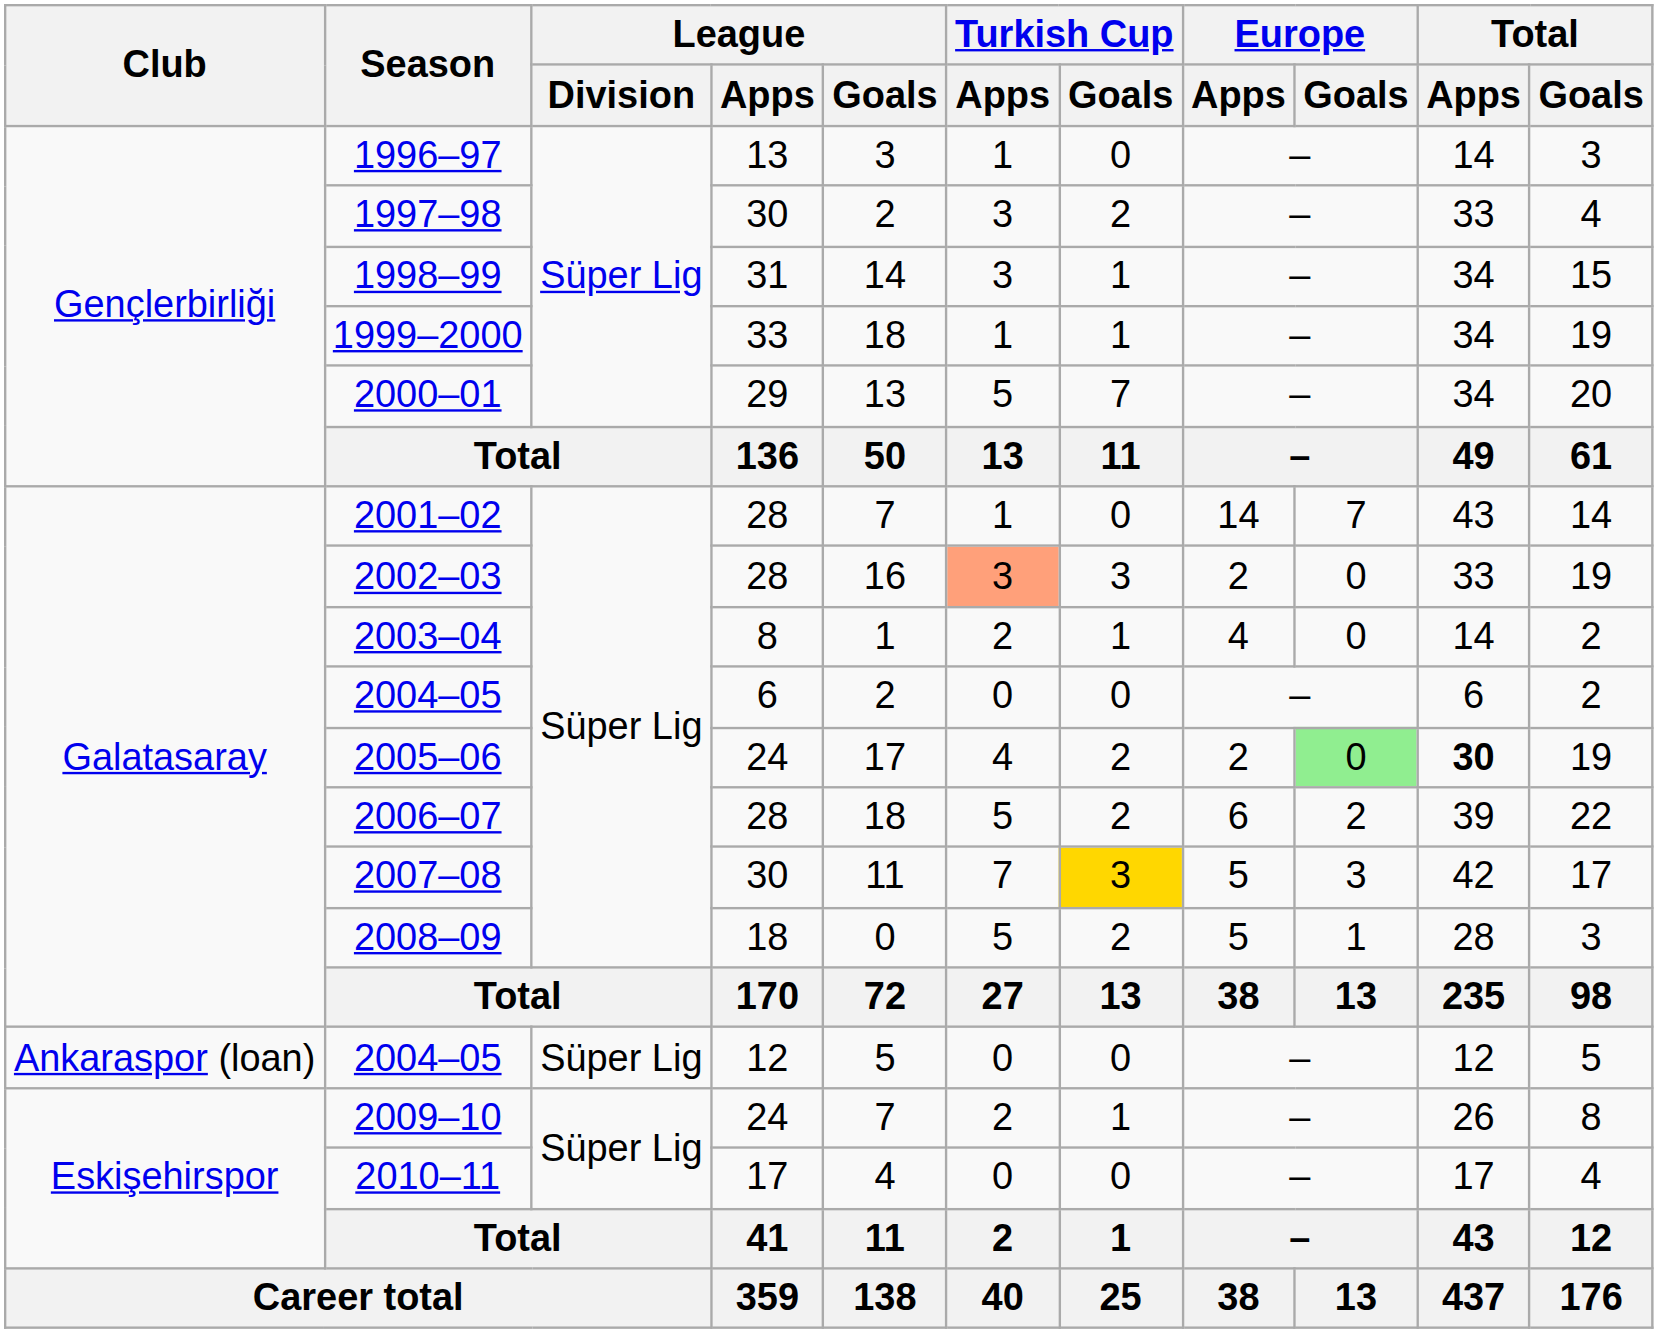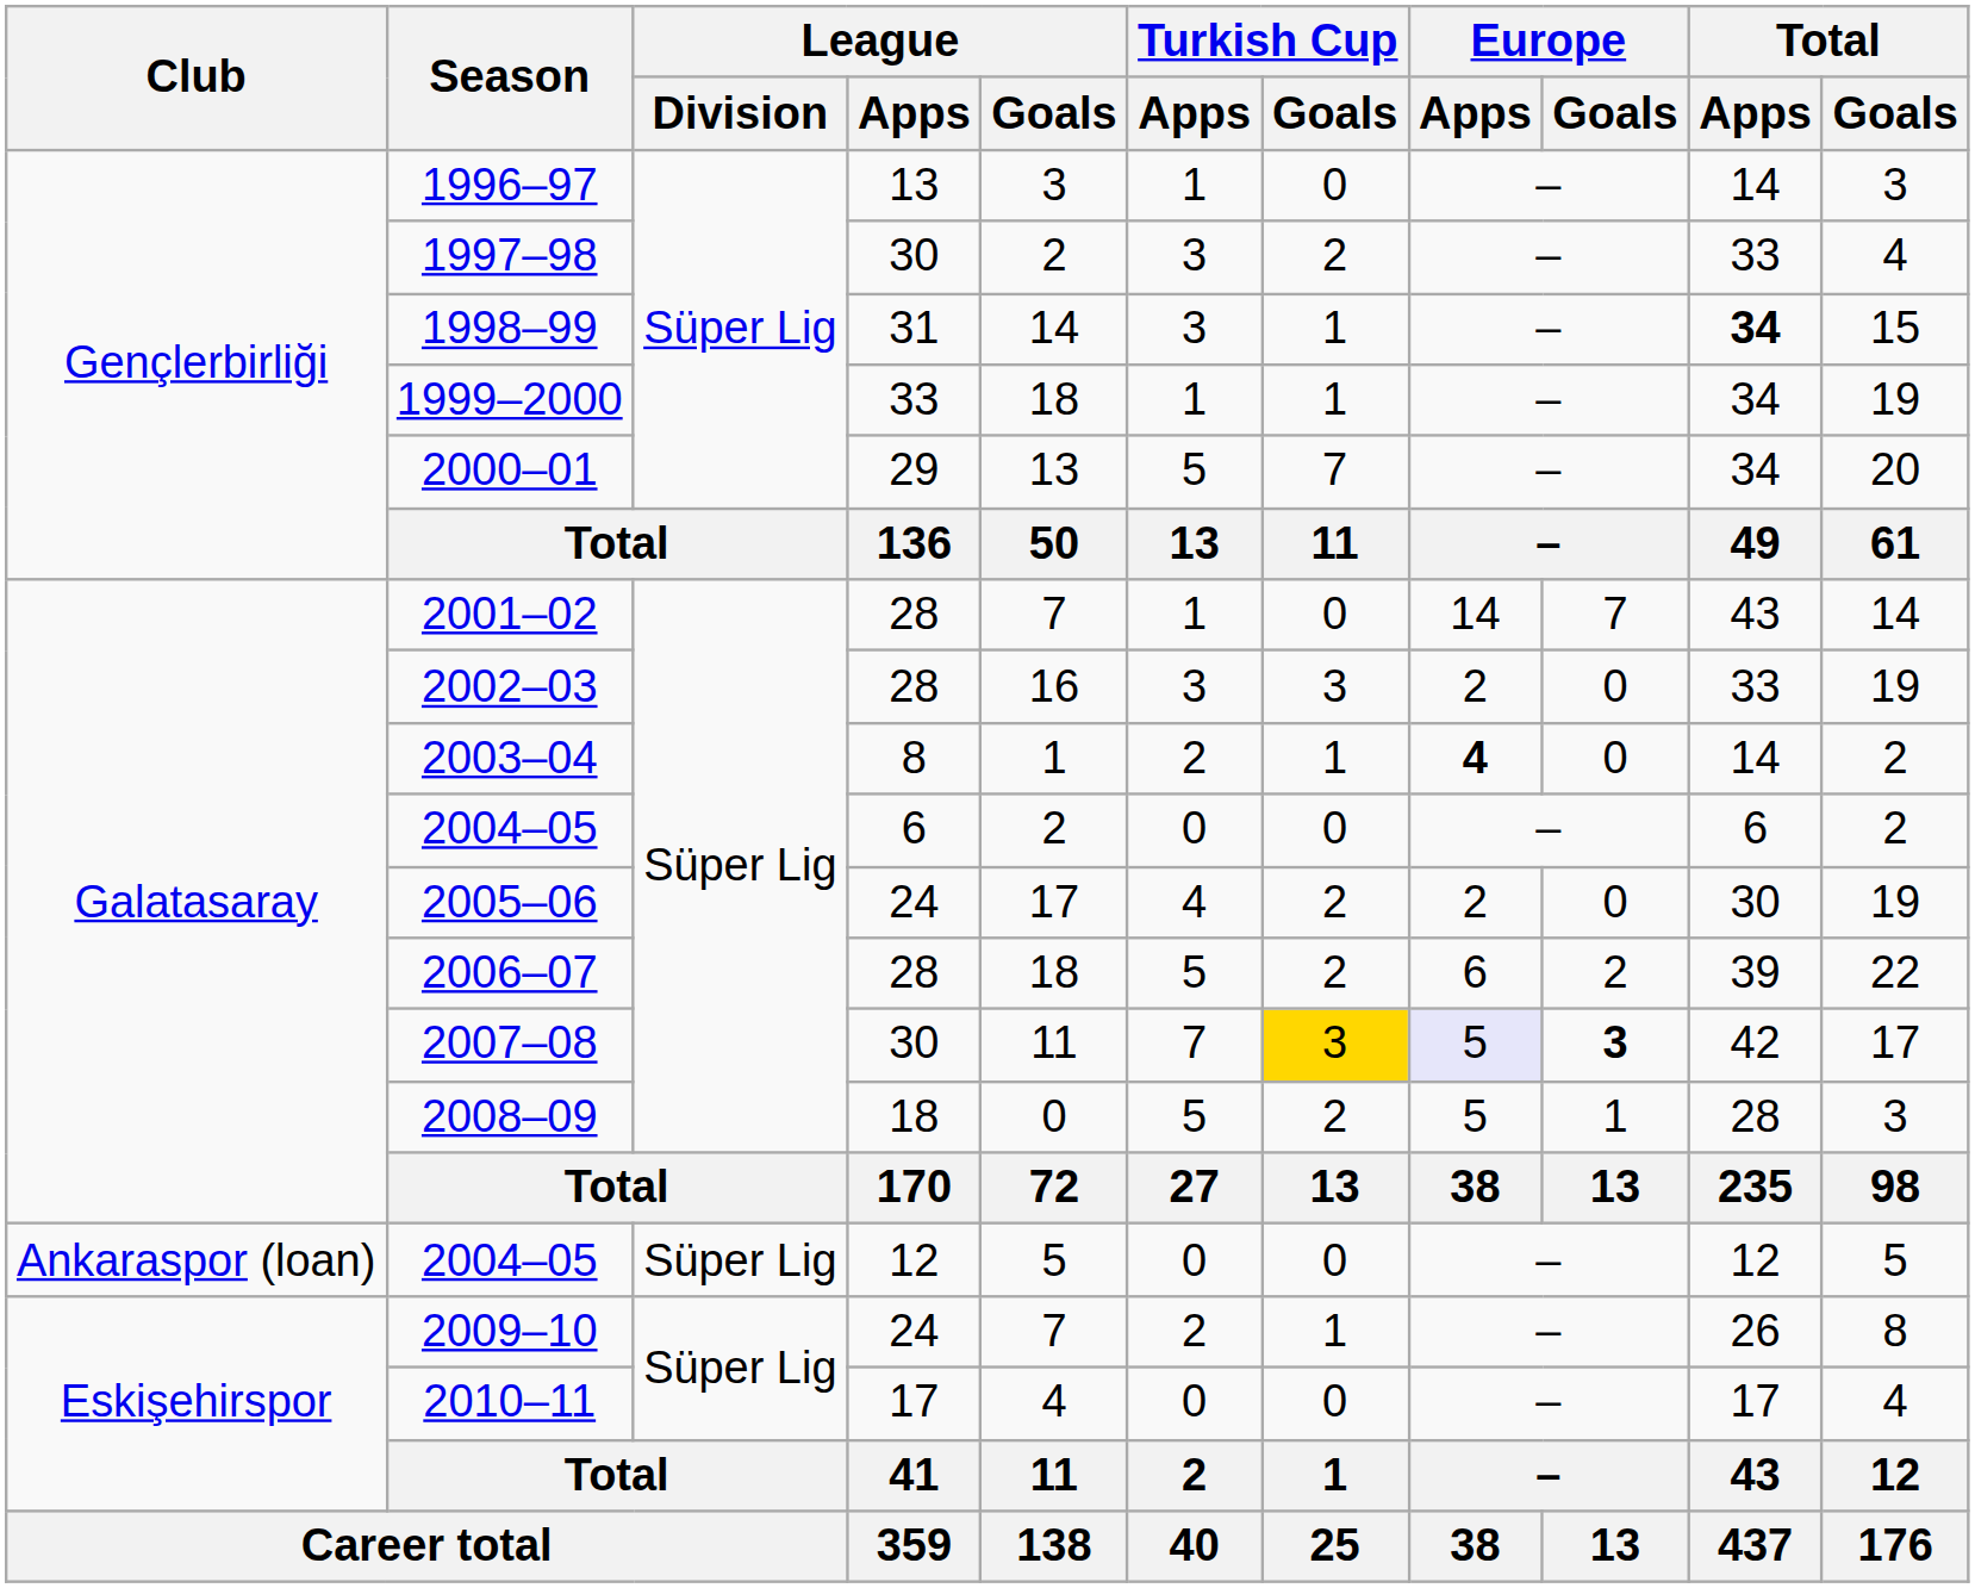1998–99 | Total / Apps: normal -> bold
2002–03 | Turkish Cup / Apps: lightsalmon background -> no background
2003–04 | Europe / Apps: normal -> bold
2005–06 | Europe / Goals: lightgreen background -> no background
2005–06 | Total / Apps: bold -> normal
2007–08 | Europe / Apps: no background -> lavender background
2007–08 | Europe / Goals: normal -> bold
